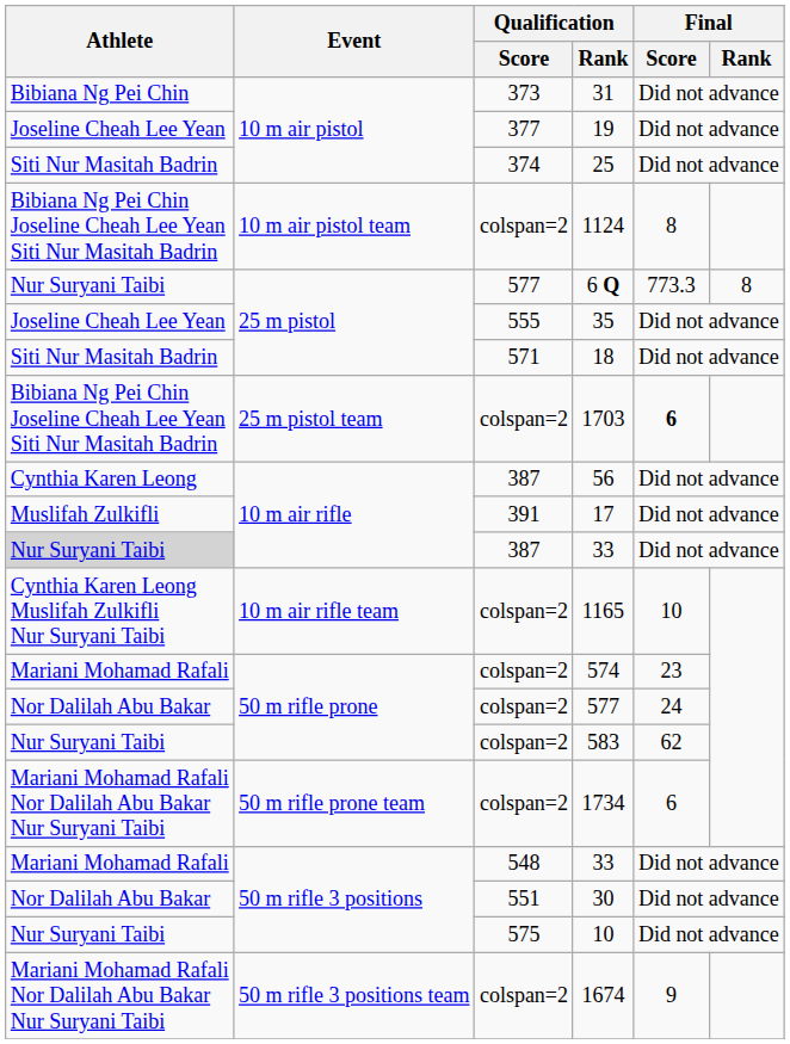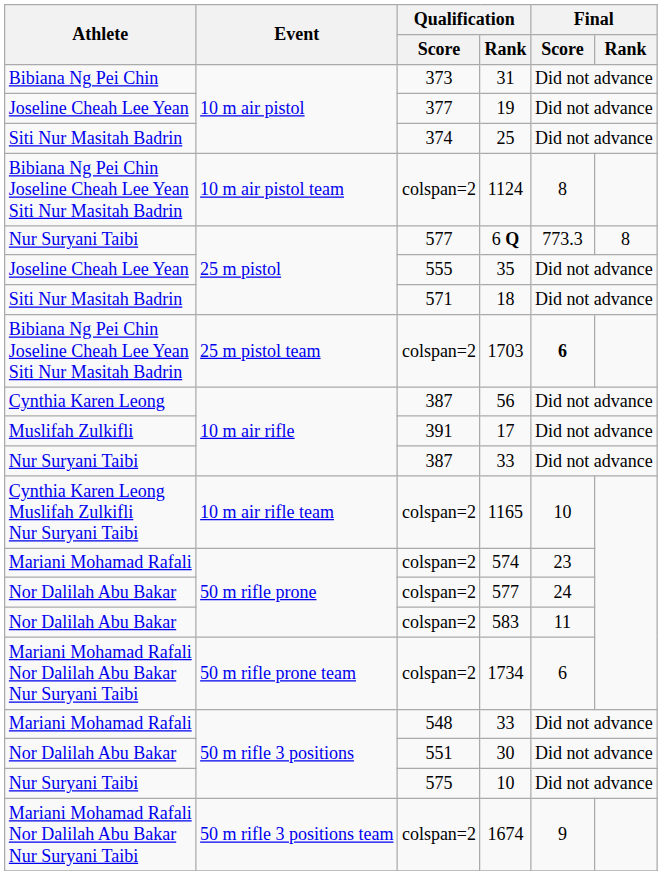387 / 33 | Athlete: lightgrey background -> no background
583 | Athlete: Nur Suryani Taibi -> Nor Dalilah Abu Bakar
583 | Final / Score: 62 -> 11
